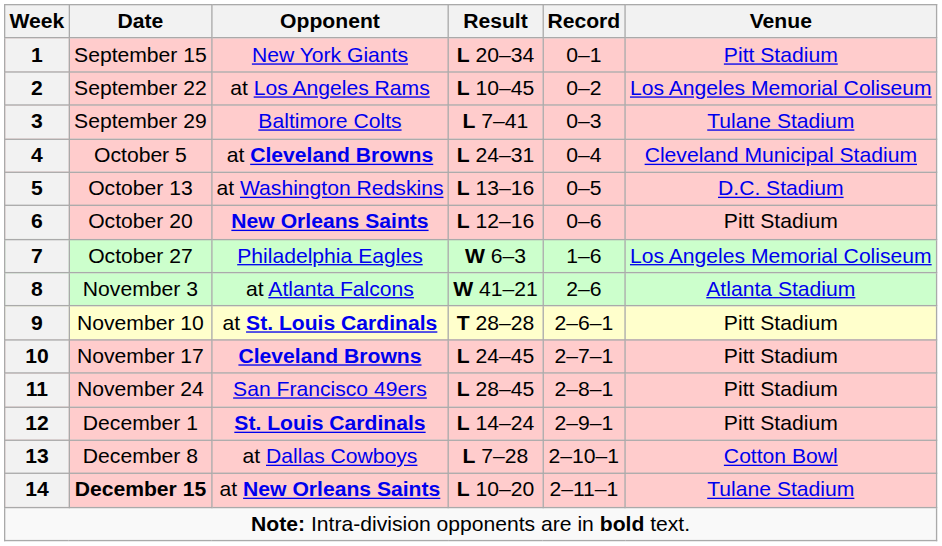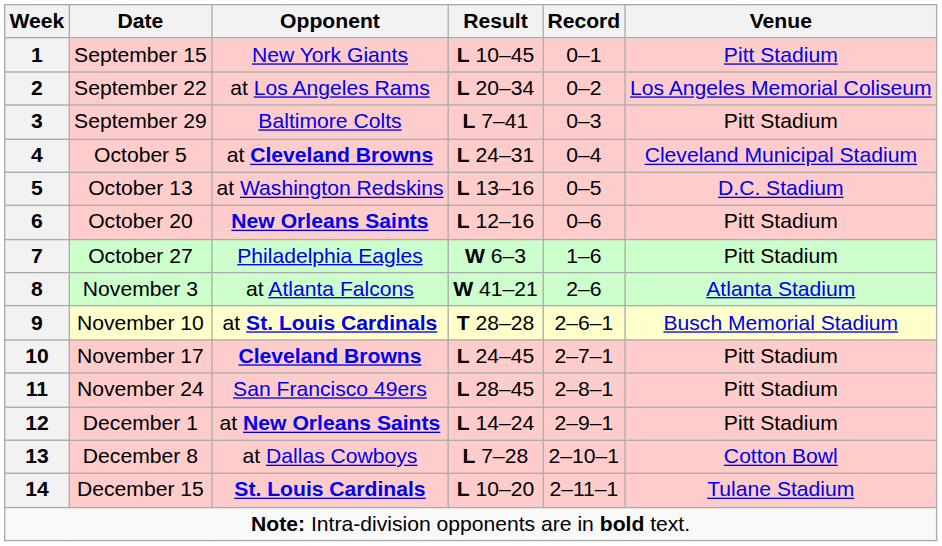1 | Result: L 20–34 -> L 10–45
2 | Result: L 10–45 -> L 20–34
3 | Venue: Tulane Stadium -> Pitt Stadium
7 | Venue: Los Angeles Memorial Coliseum -> Pitt Stadium
9 | Venue: Pitt Stadium -> Busch Memorial Stadium
12 | Opponent: St. Louis Cardinals -> at New Orleans Saints
14 | Date: bold -> normal
14 | Opponent: at New Orleans Saints -> St. Louis Cardinals
